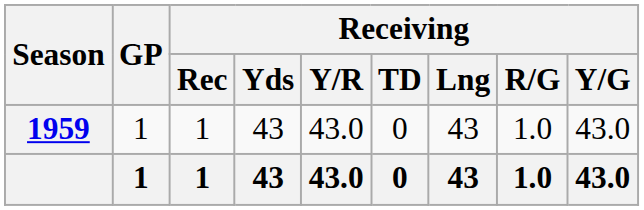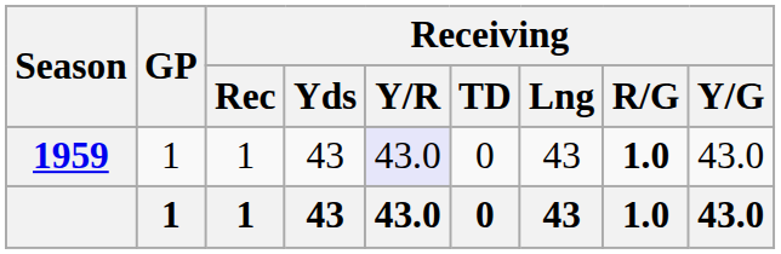1959 | Receiving / Y/R: no background -> lavender background
1959 | Receiving / R/G: normal -> bold
